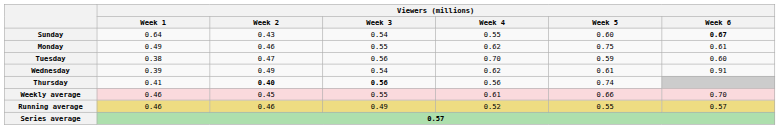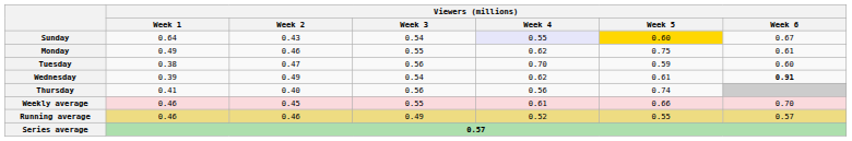Sunday | Viewers (millions) / Week 4: no background -> lavender background
Sunday | Viewers (millions) / Week 5: no background -> gold background
Sunday | Viewers (millions) / Week 6: bold -> normal
Wednesday | Viewers (millions) / Week 6: normal -> bold
Thursday | Viewers (millions) / Week 2: bold -> normal
Thursday | Viewers (millions) / Week 3: bold -> normal
